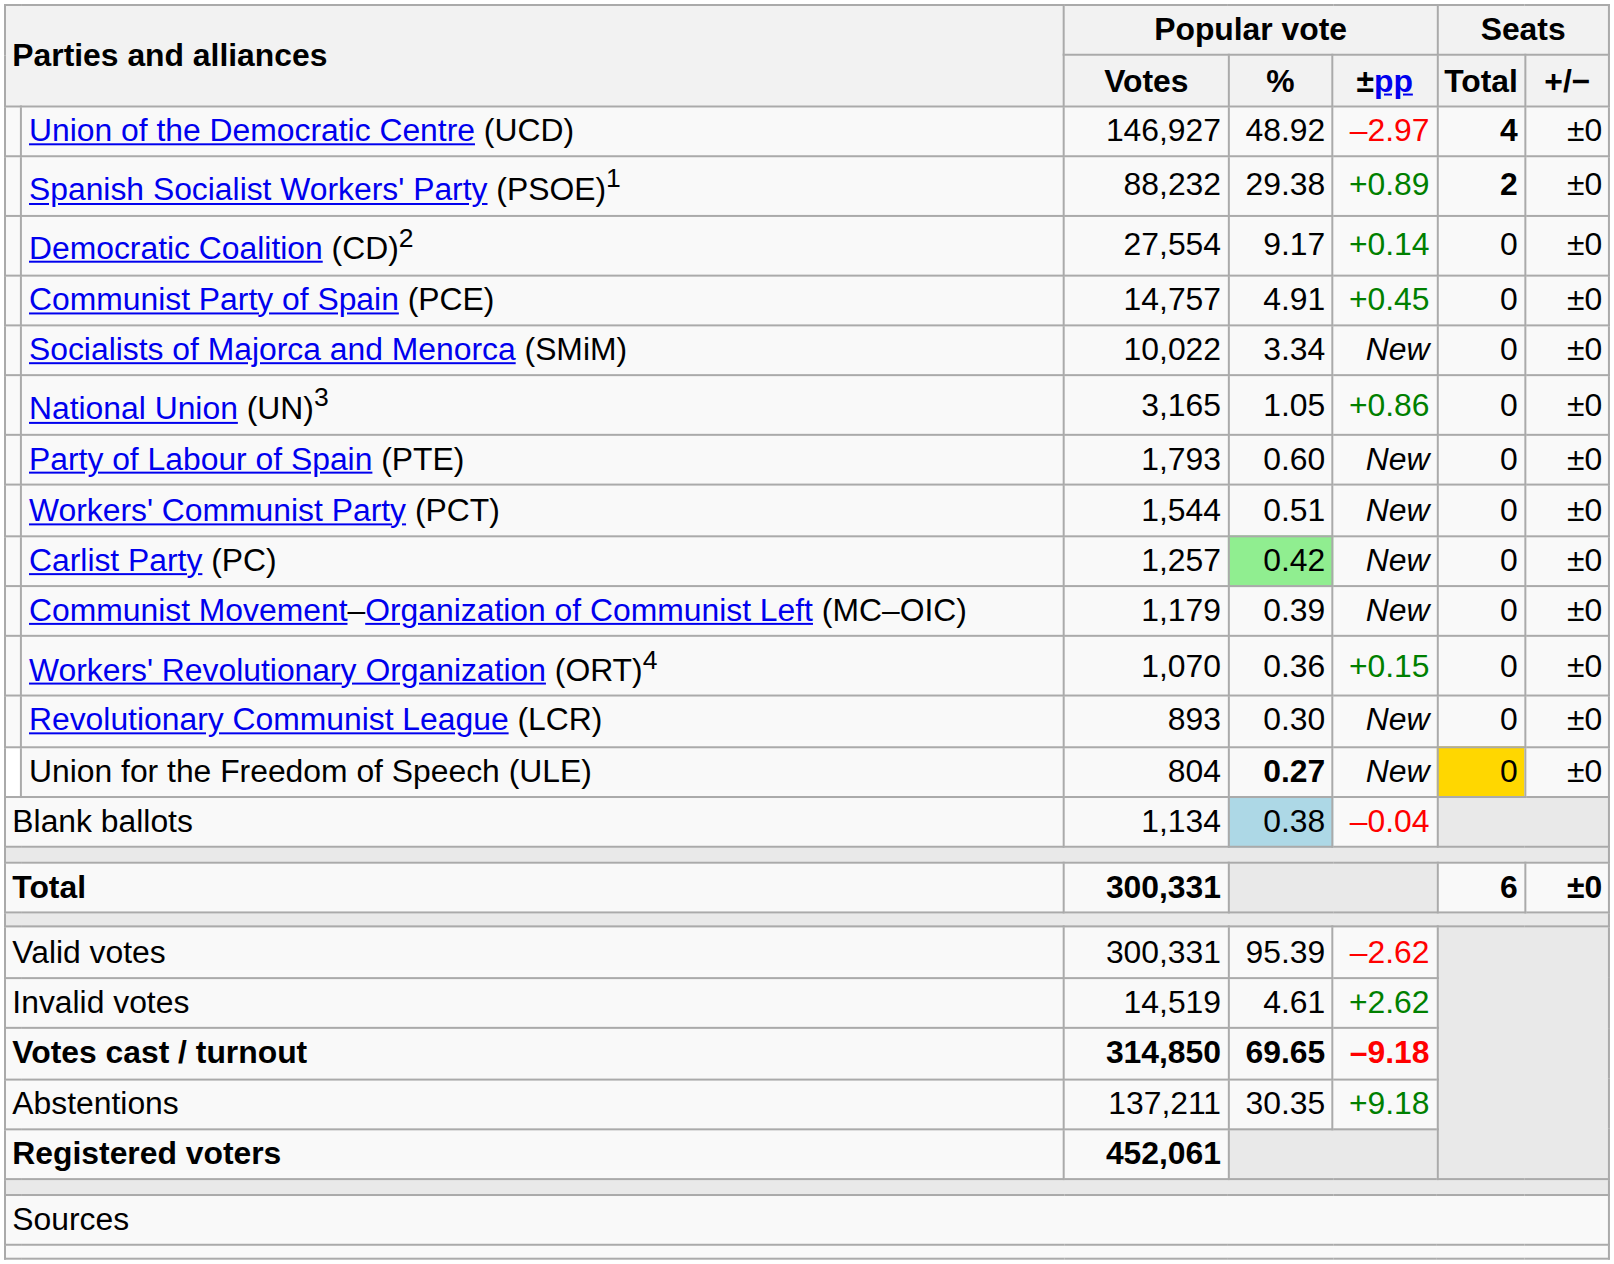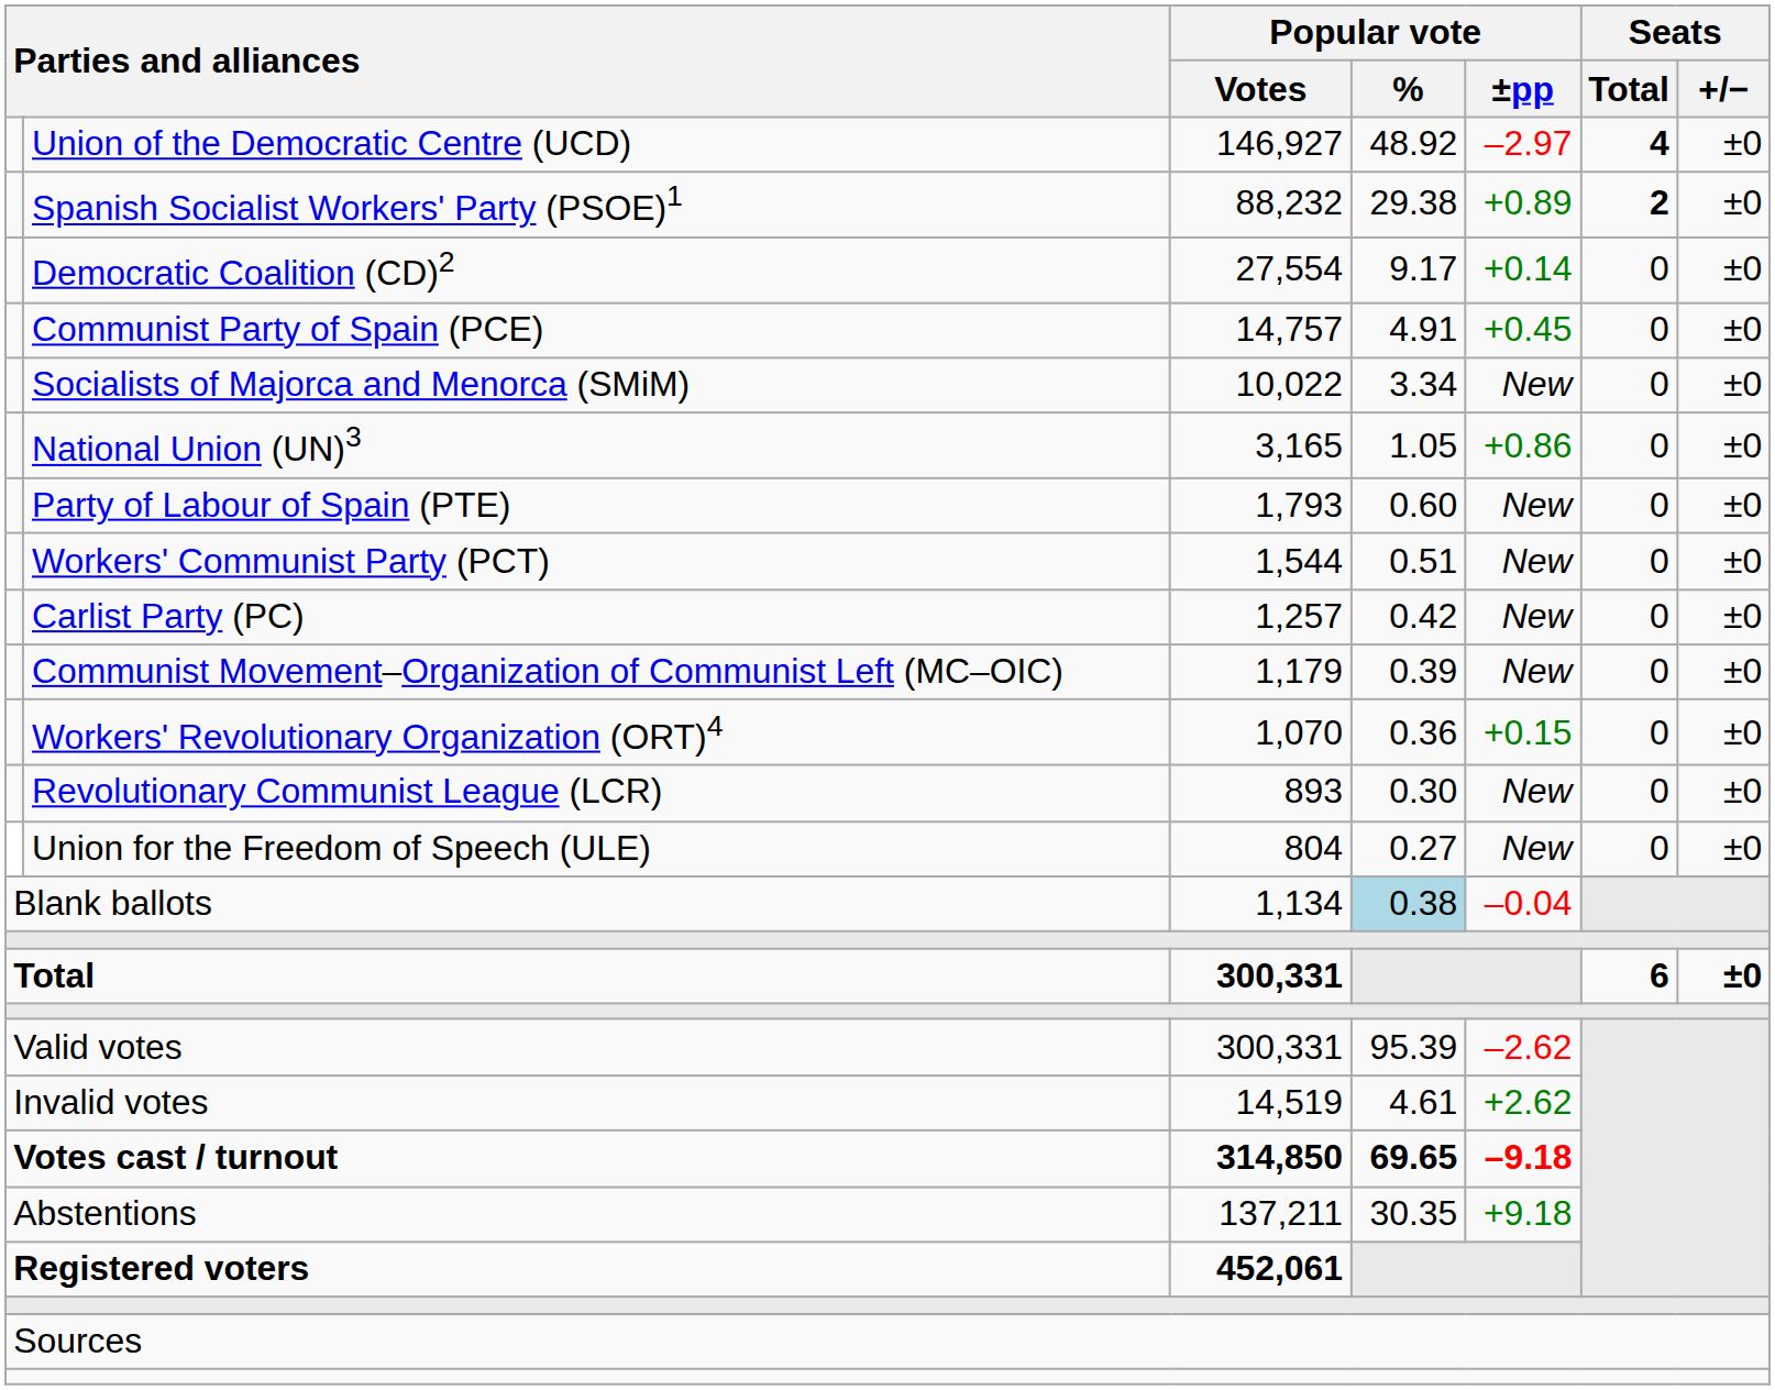Carlist Party (PC) | Popular vote / %: lightgreen background -> no background
Union for the Freedom of Speech (ULE) | Popular vote / %: bold -> normal
Union for the Freedom of Speech (ULE) | Seats / Total: gold background -> no background
